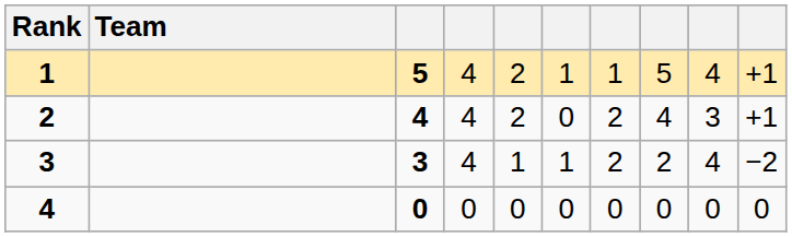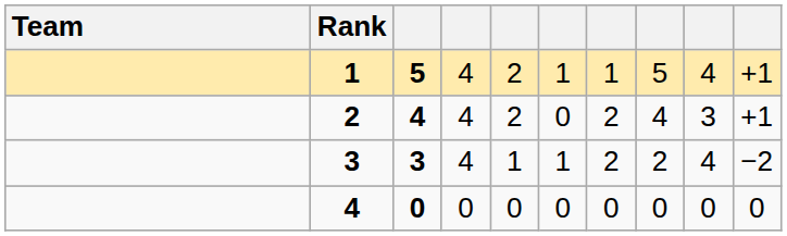columns swapped: Rank <-> Team
